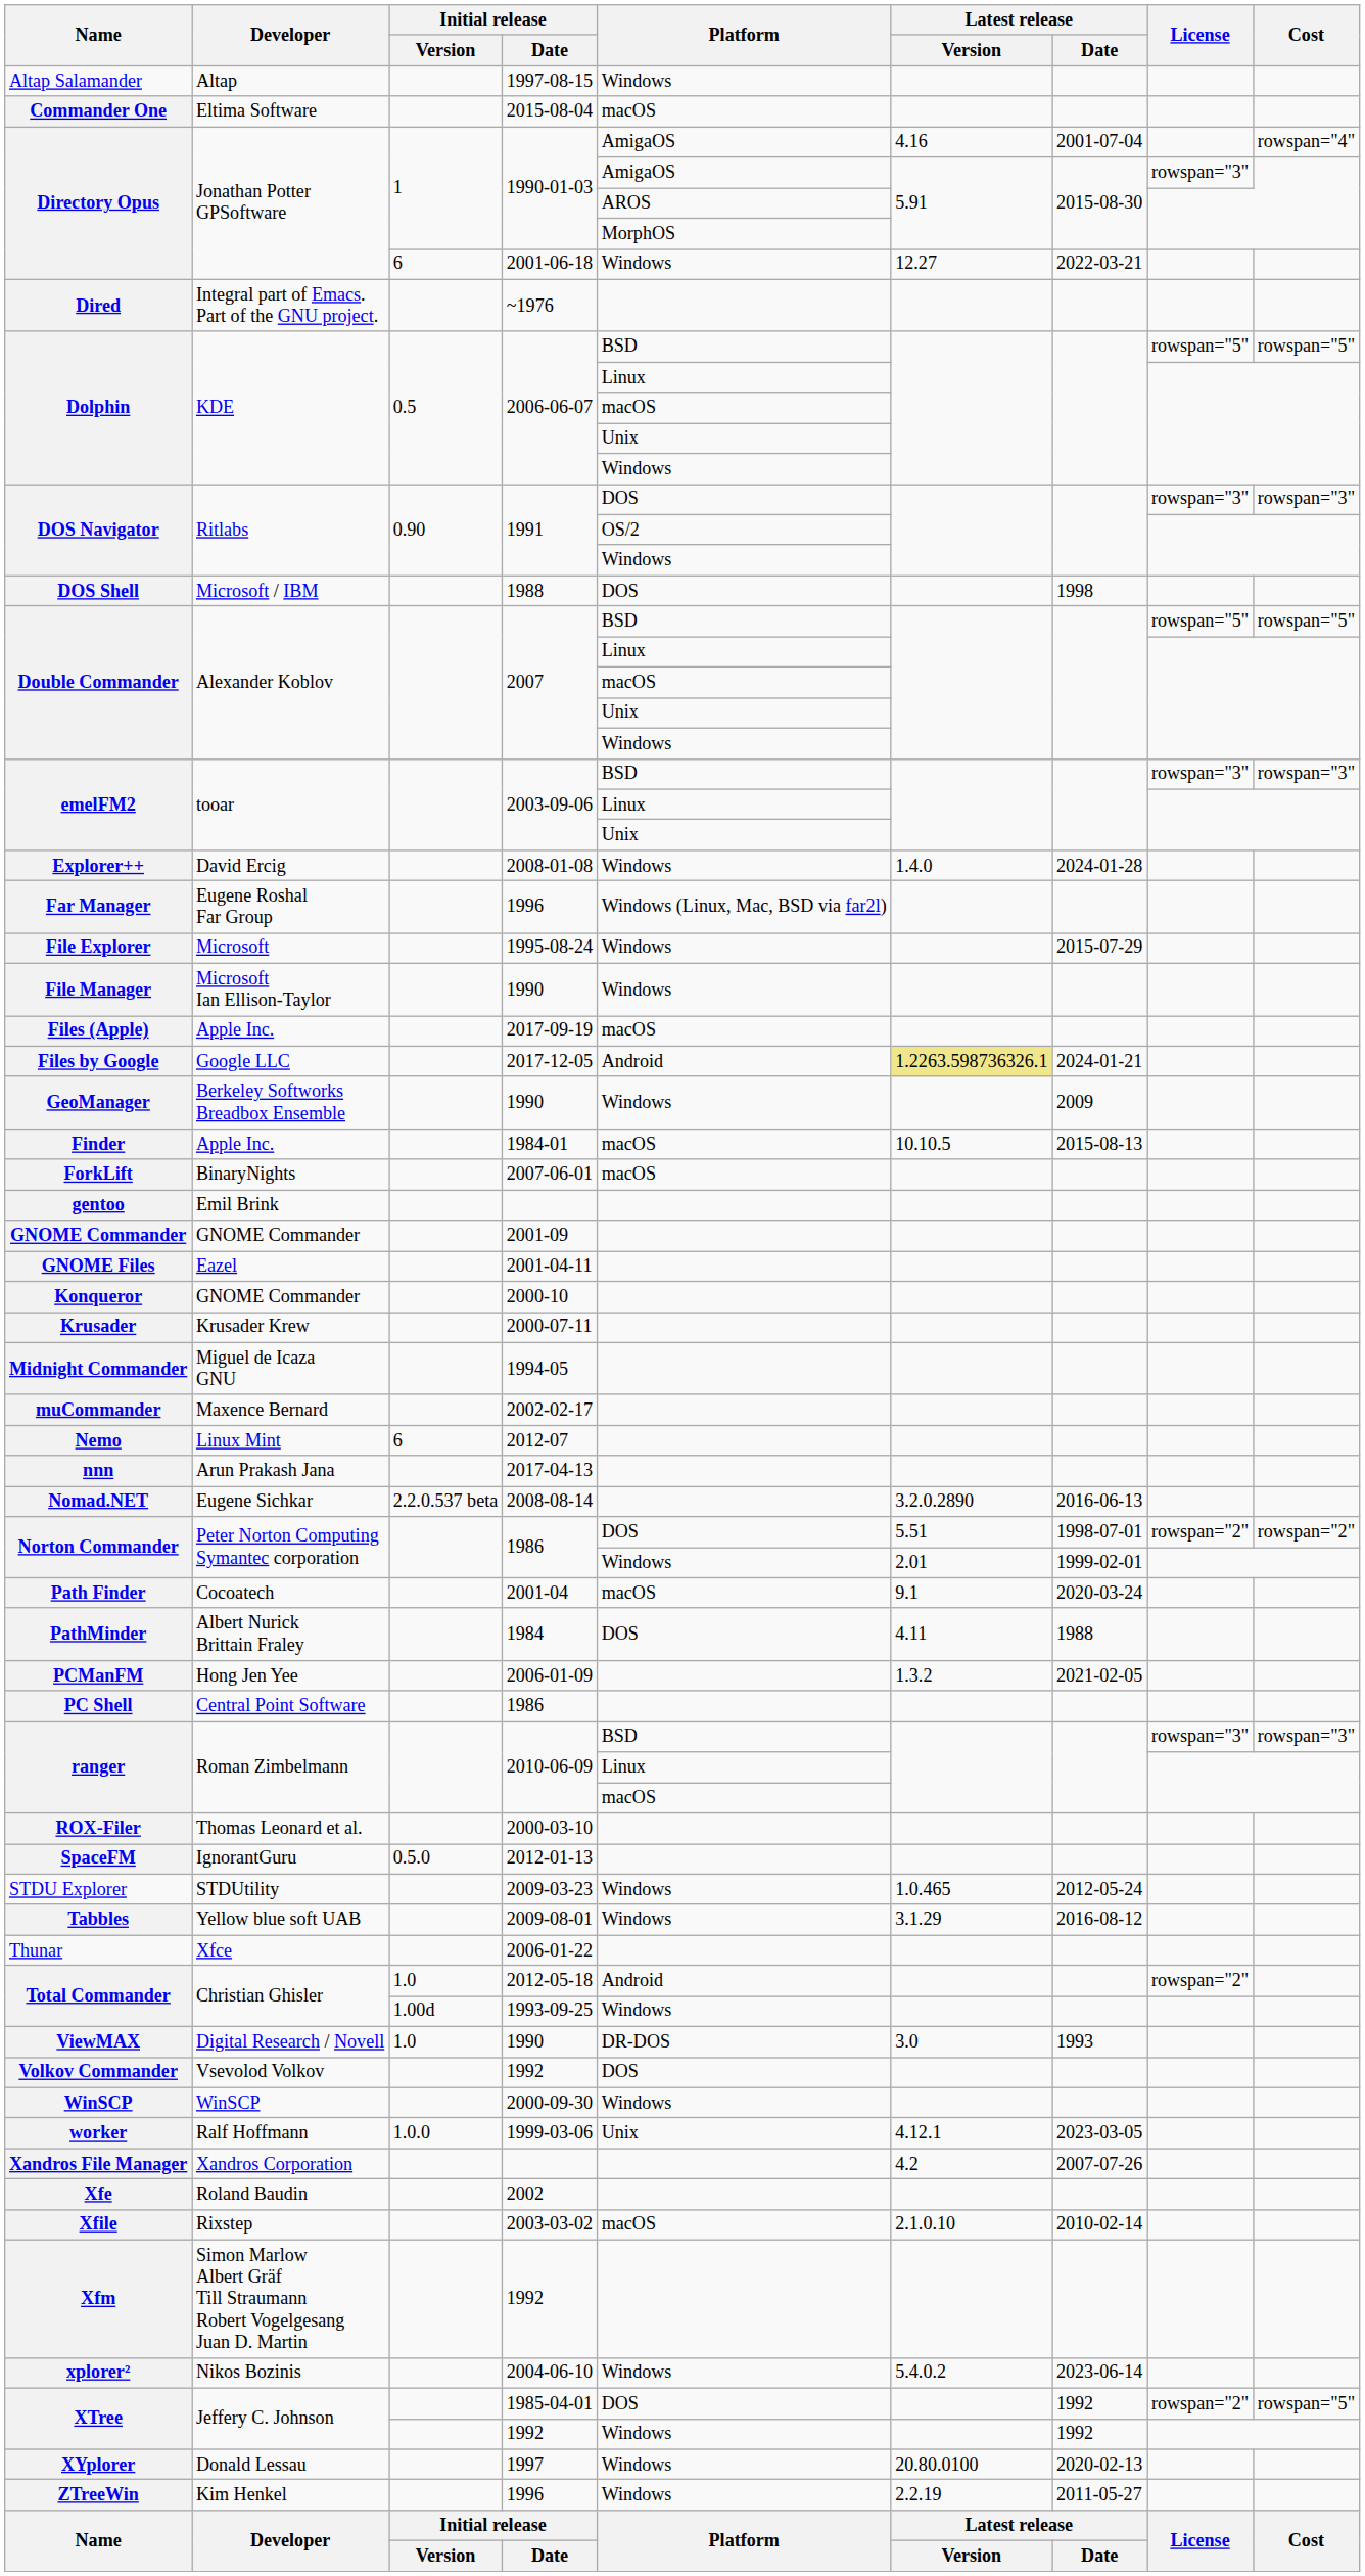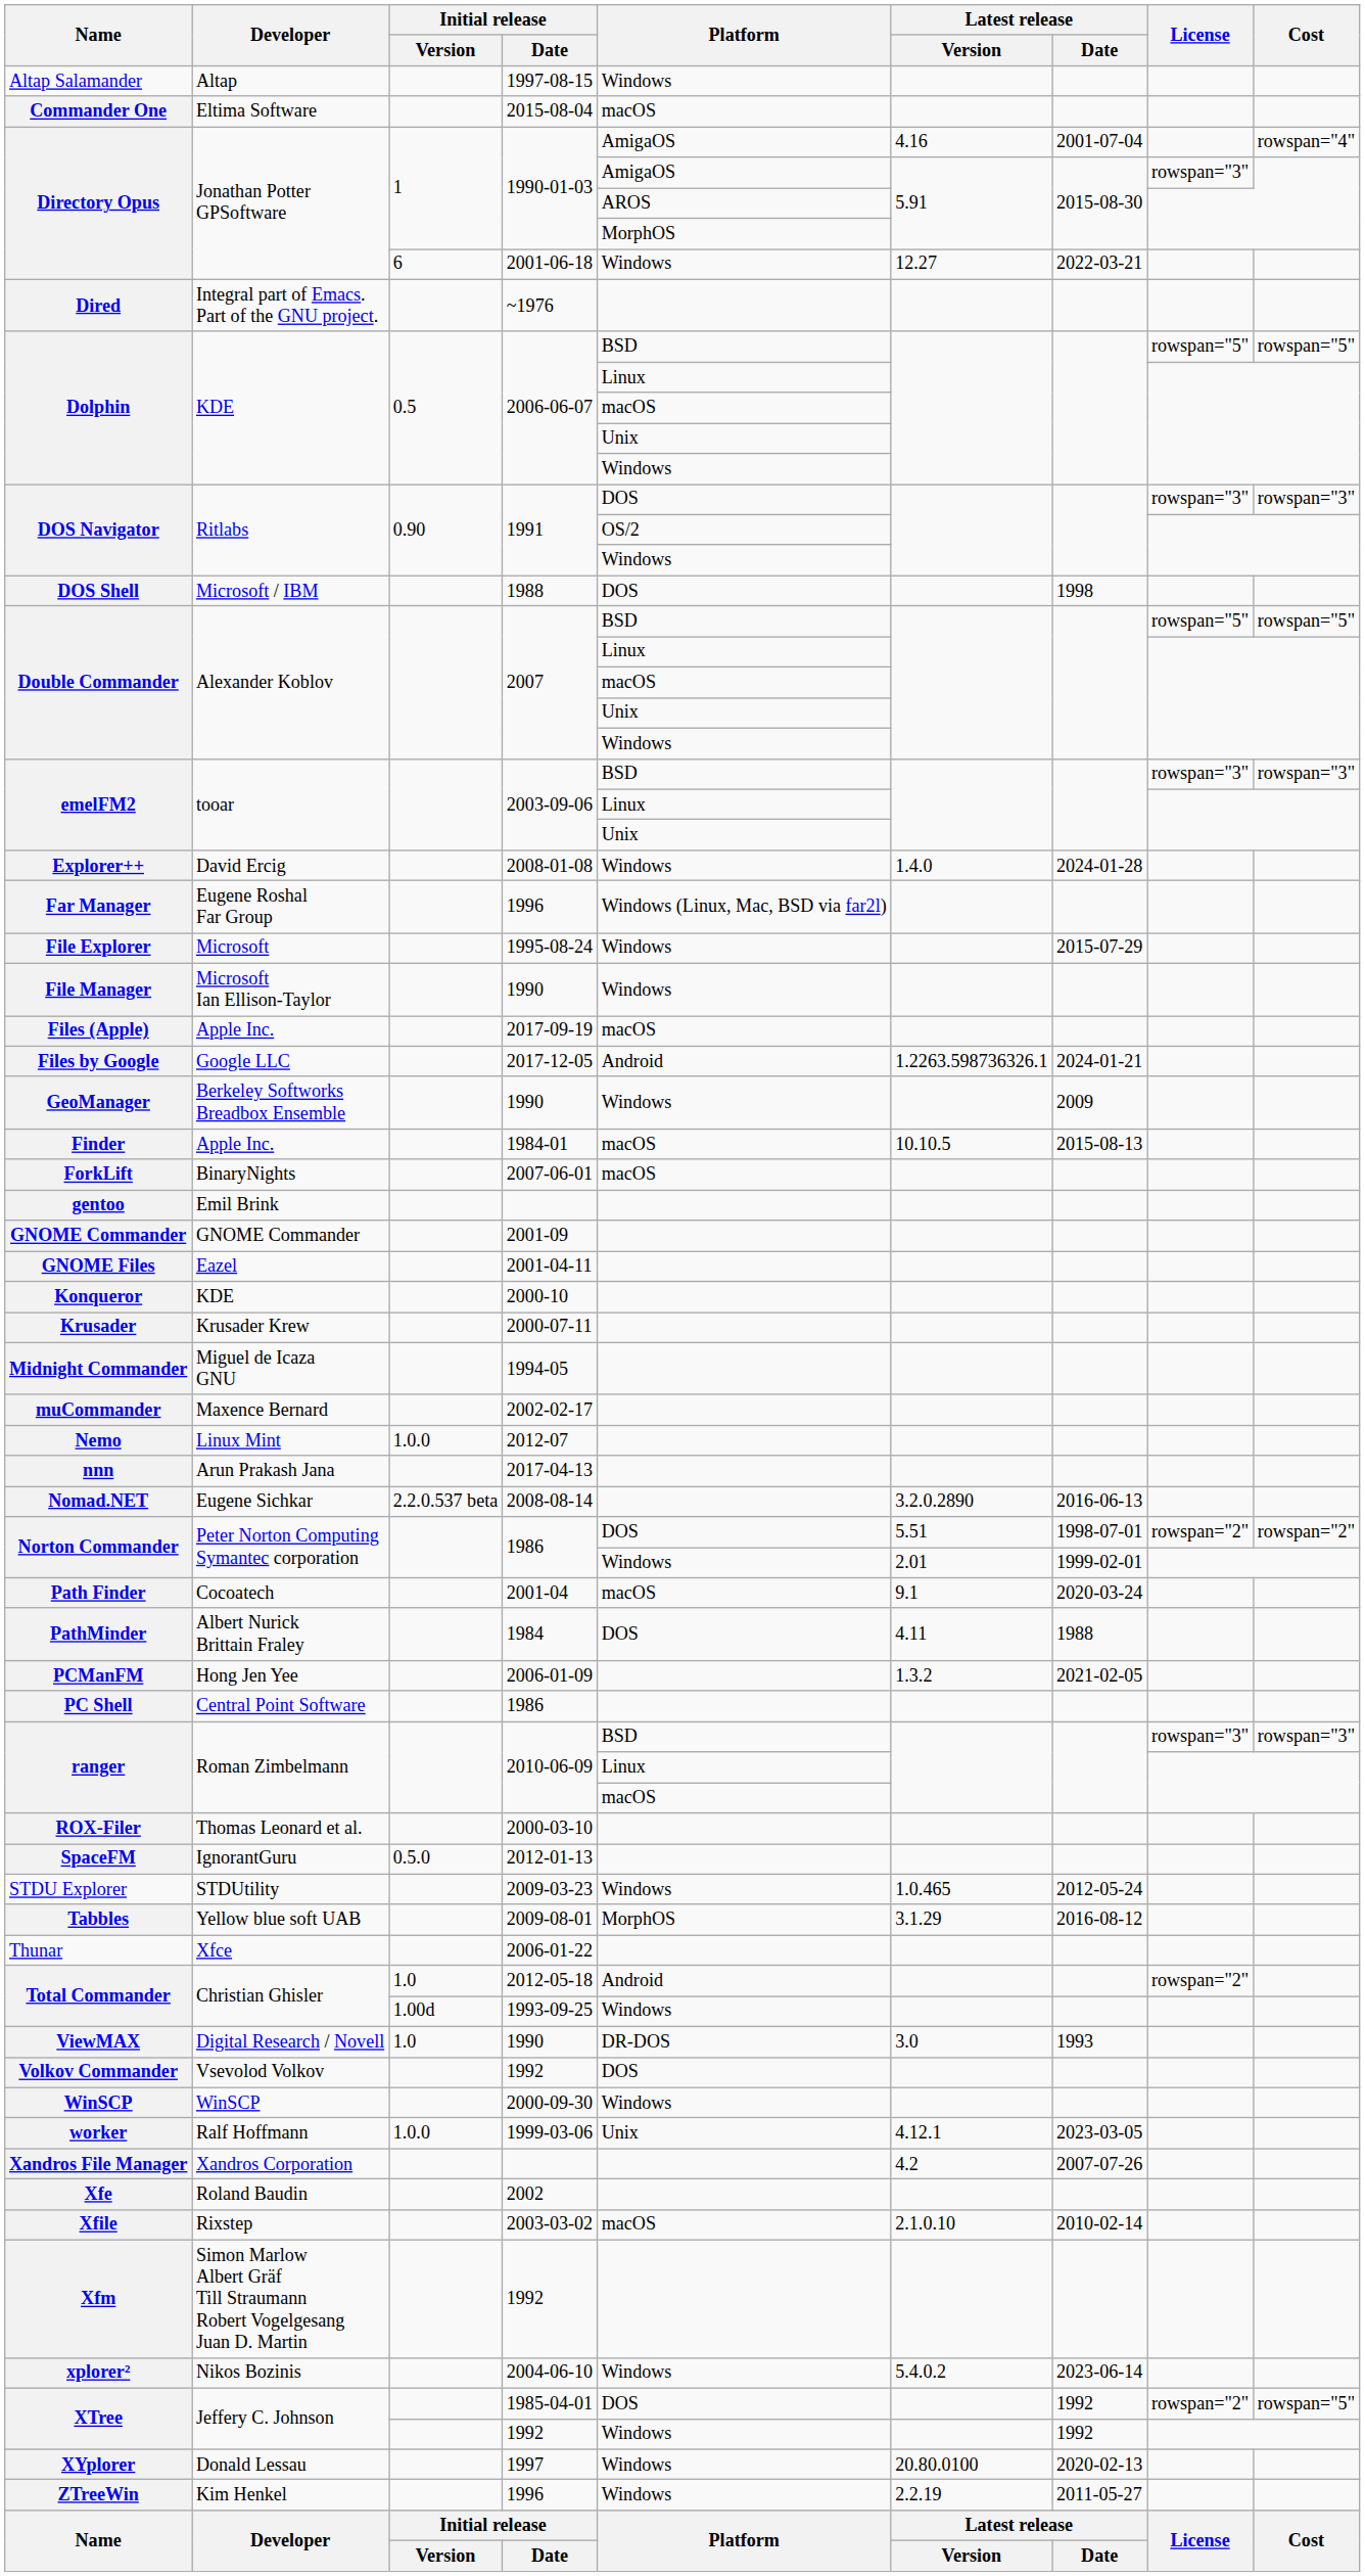Files by Google | Latest release / Version: khaki background -> no background
Konqueror | Developer: GNOME Commander -> KDE
Nemo | Initial release / Version: 6 -> 1.0.0
Tabbles | Platform: Windows -> MorphOS
